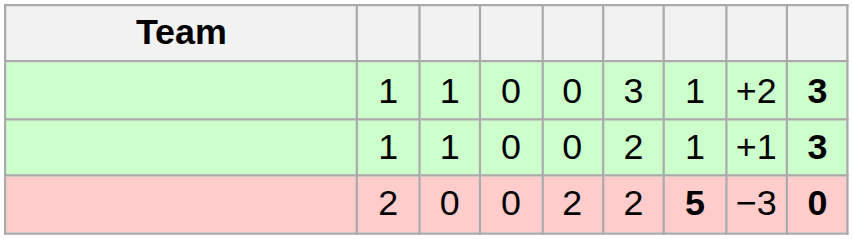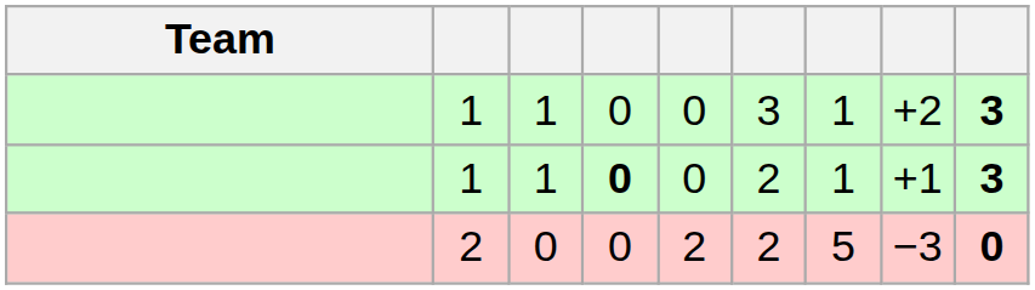row 3 | column 4: normal -> bold
row 4 | column 7: bold -> normal
